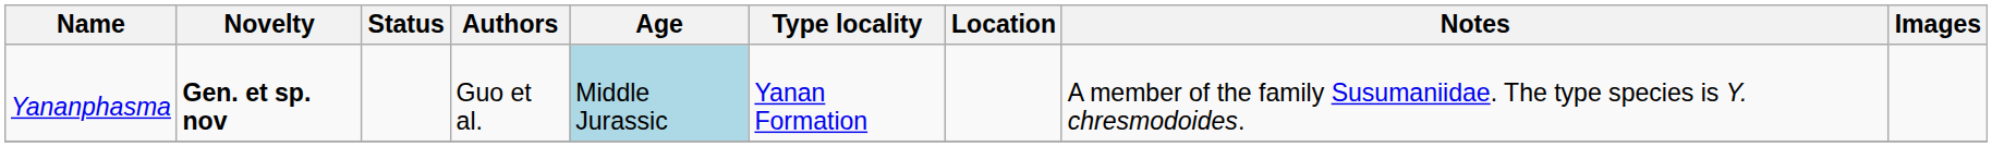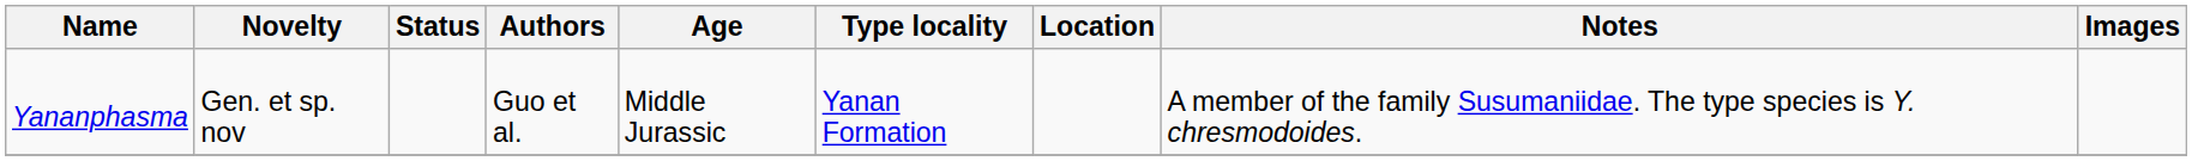Yananphasma | Novelty: bold -> normal
Yananphasma | Age: lightblue background -> no background
